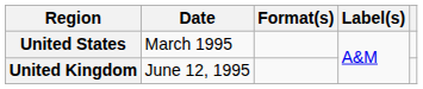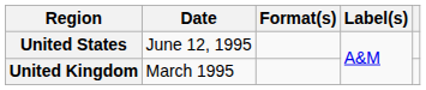United States | Date: March 1995 -> June 12, 1995
United Kingdom | Date: June 12, 1995 -> March 1995
